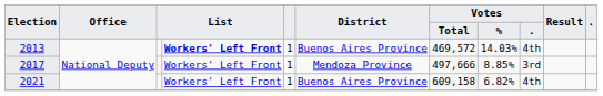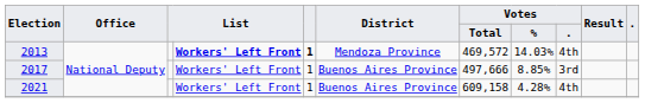2013 | column 5: normal -> bold
2013 | District: Buenos Aires Province -> Mendoza Province
2017 | District: Mendoza Province -> Buenos Aires Province
2021 | Votes / %: 6.82% -> 4.28%
